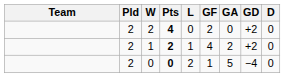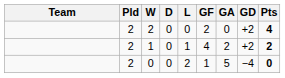columns swapped: D <-> Pts
